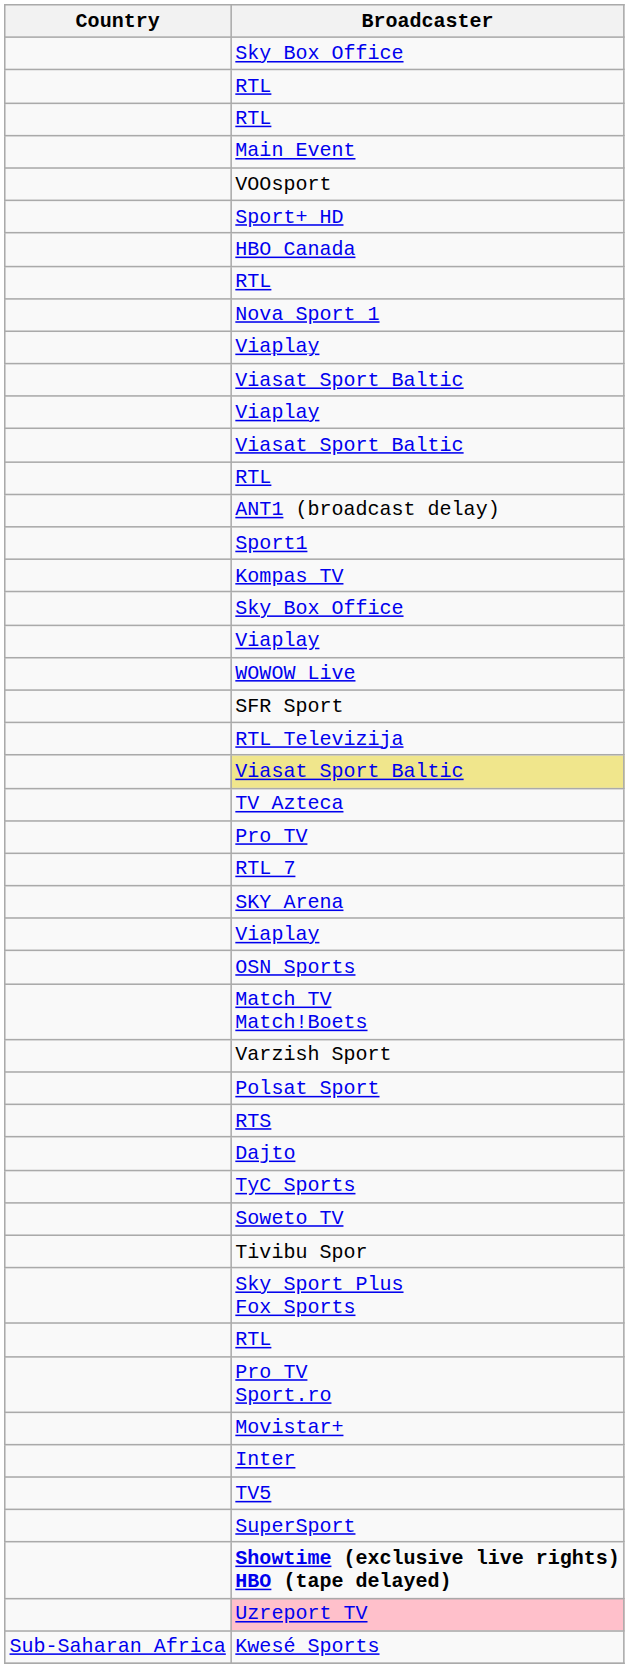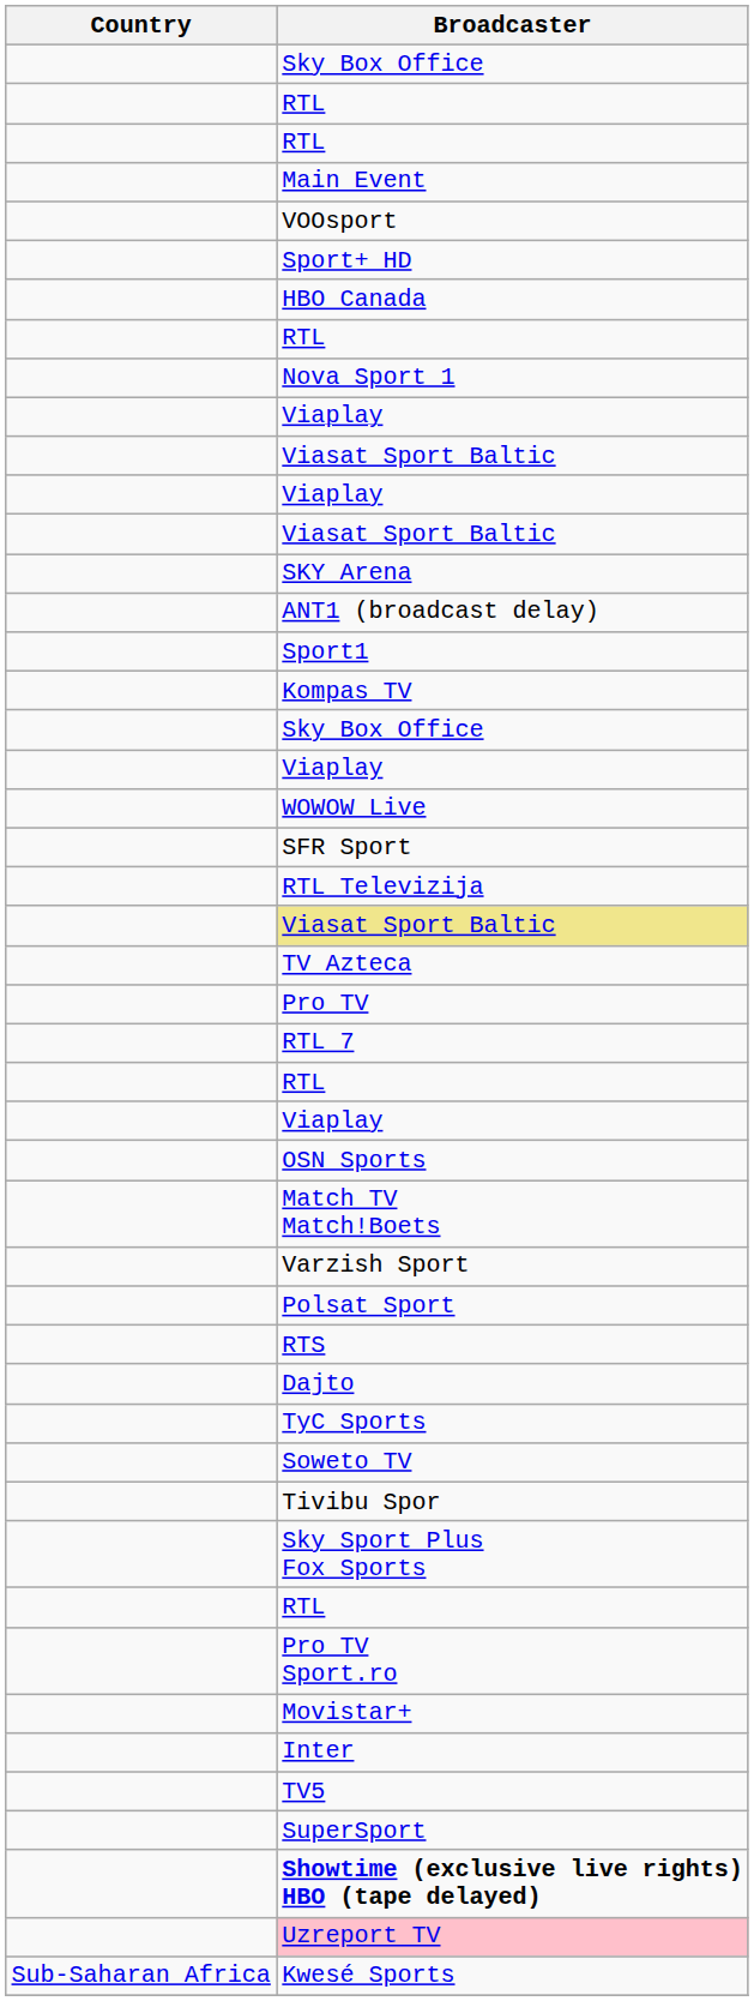row 15 | Broadcaster: RTL -> SKY Arena
row 28 | Broadcaster: SKY Arena -> RTL
